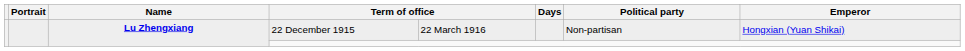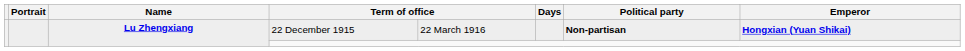22 December 1915 | Political party: normal -> bold
22 December 1915 | Emperor: normal -> bold
